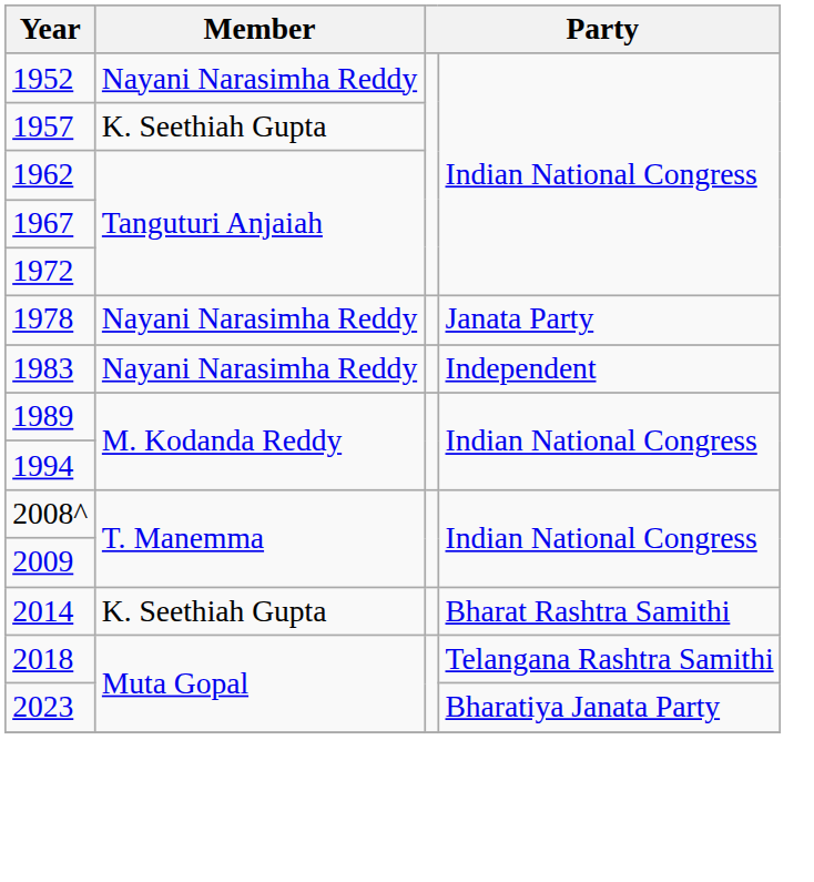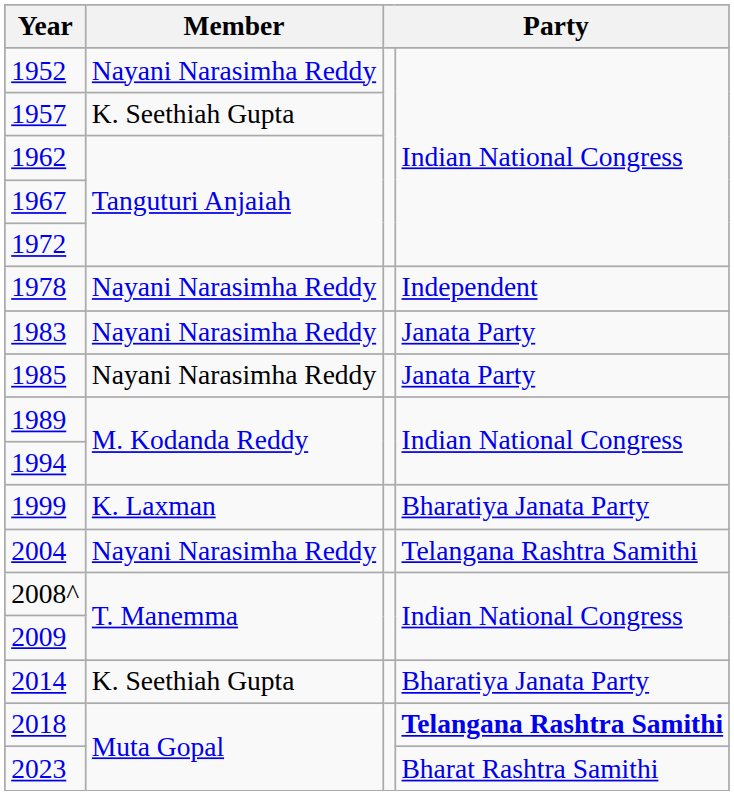1978 | column 4: Janata Party -> Independent
1983 | column 4: Independent -> Janata Party
+ row: 1985 | Nayani Narasimha Reddy | Janata Party
+ row: 1999 | K. Laxman | Bharatiya Janata Party
+ row: 2004 | Nayani Narasimha Reddy | Telangana Rashtra Samithi
2014 | column 4: Bharat Rashtra Samithi -> Bharatiya Janata Party
2018 | column 4: normal -> bold
2023 | column 4: Bharatiya Janata Party -> Bharat Rashtra Samithi
